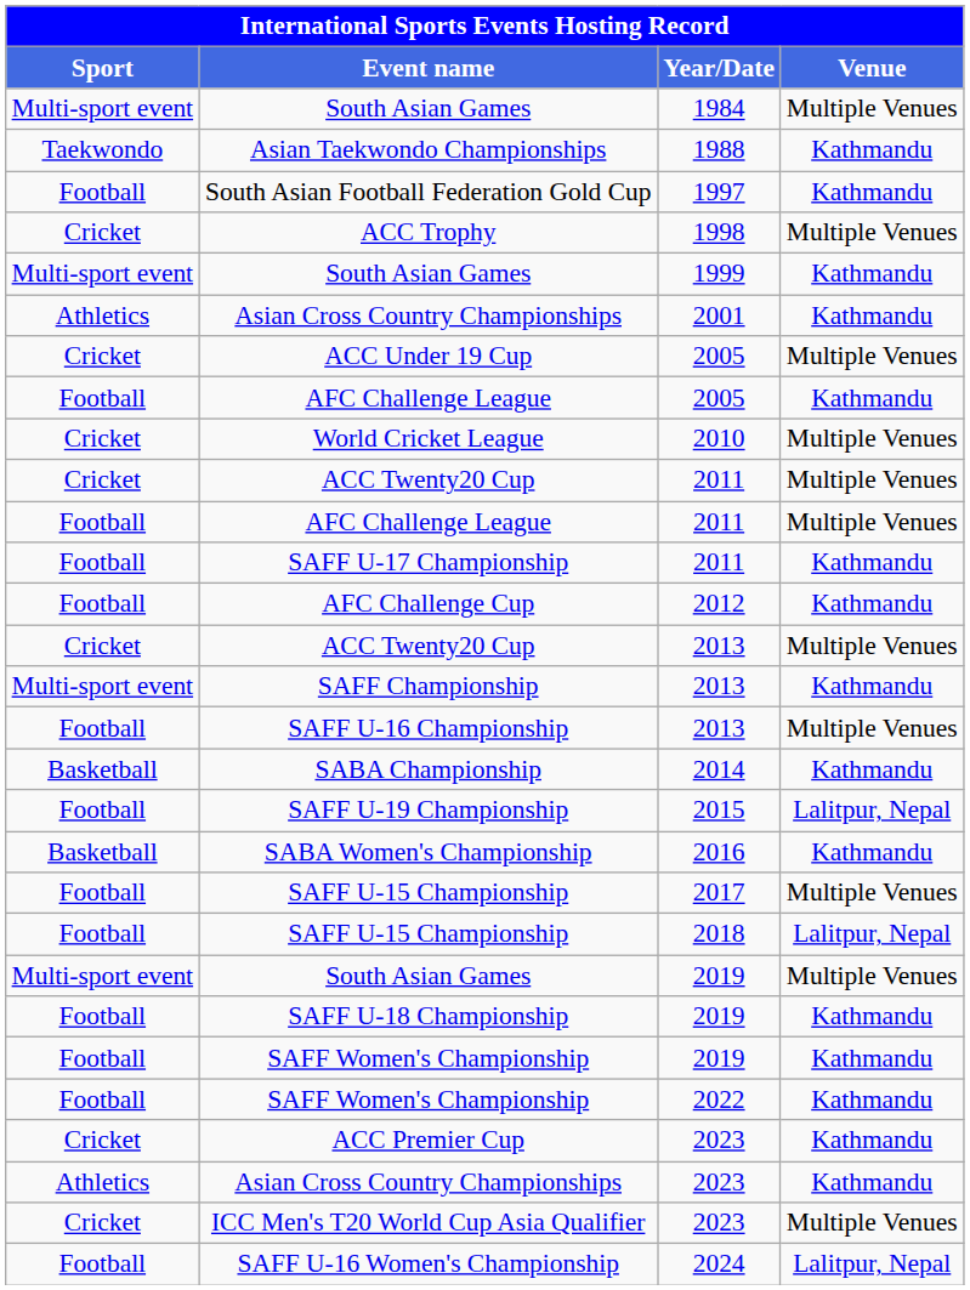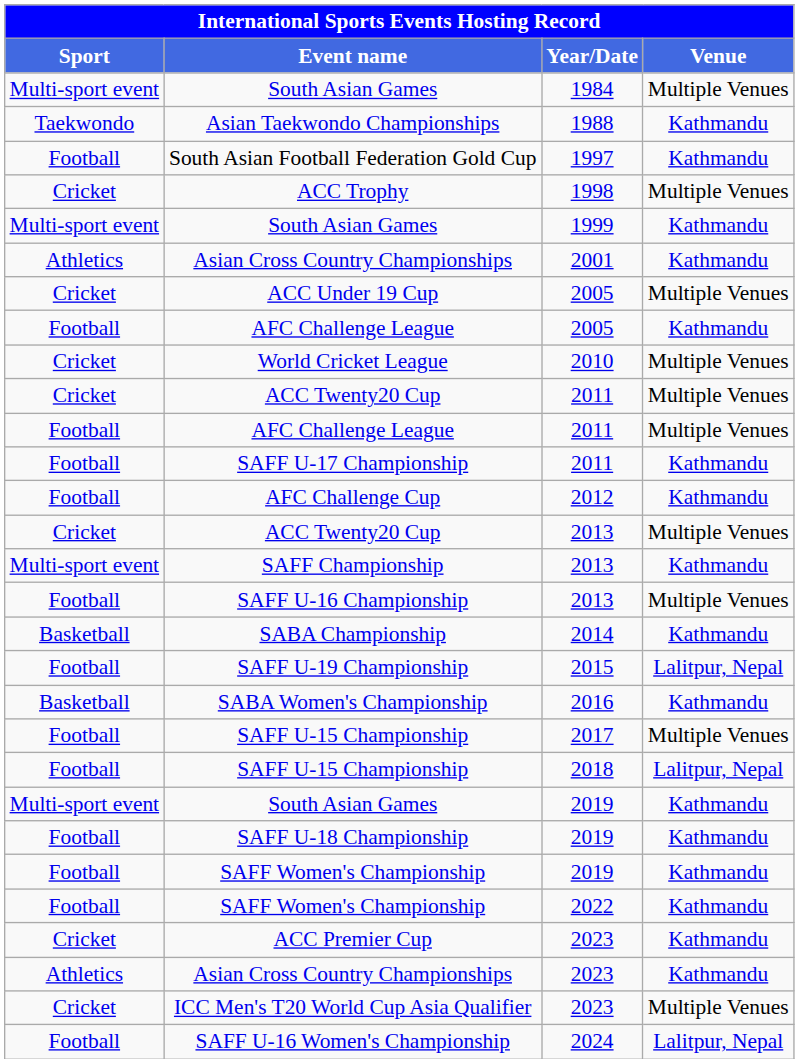South Asian Games / 2019 | Venue: Multiple Venues -> Kathmandu
